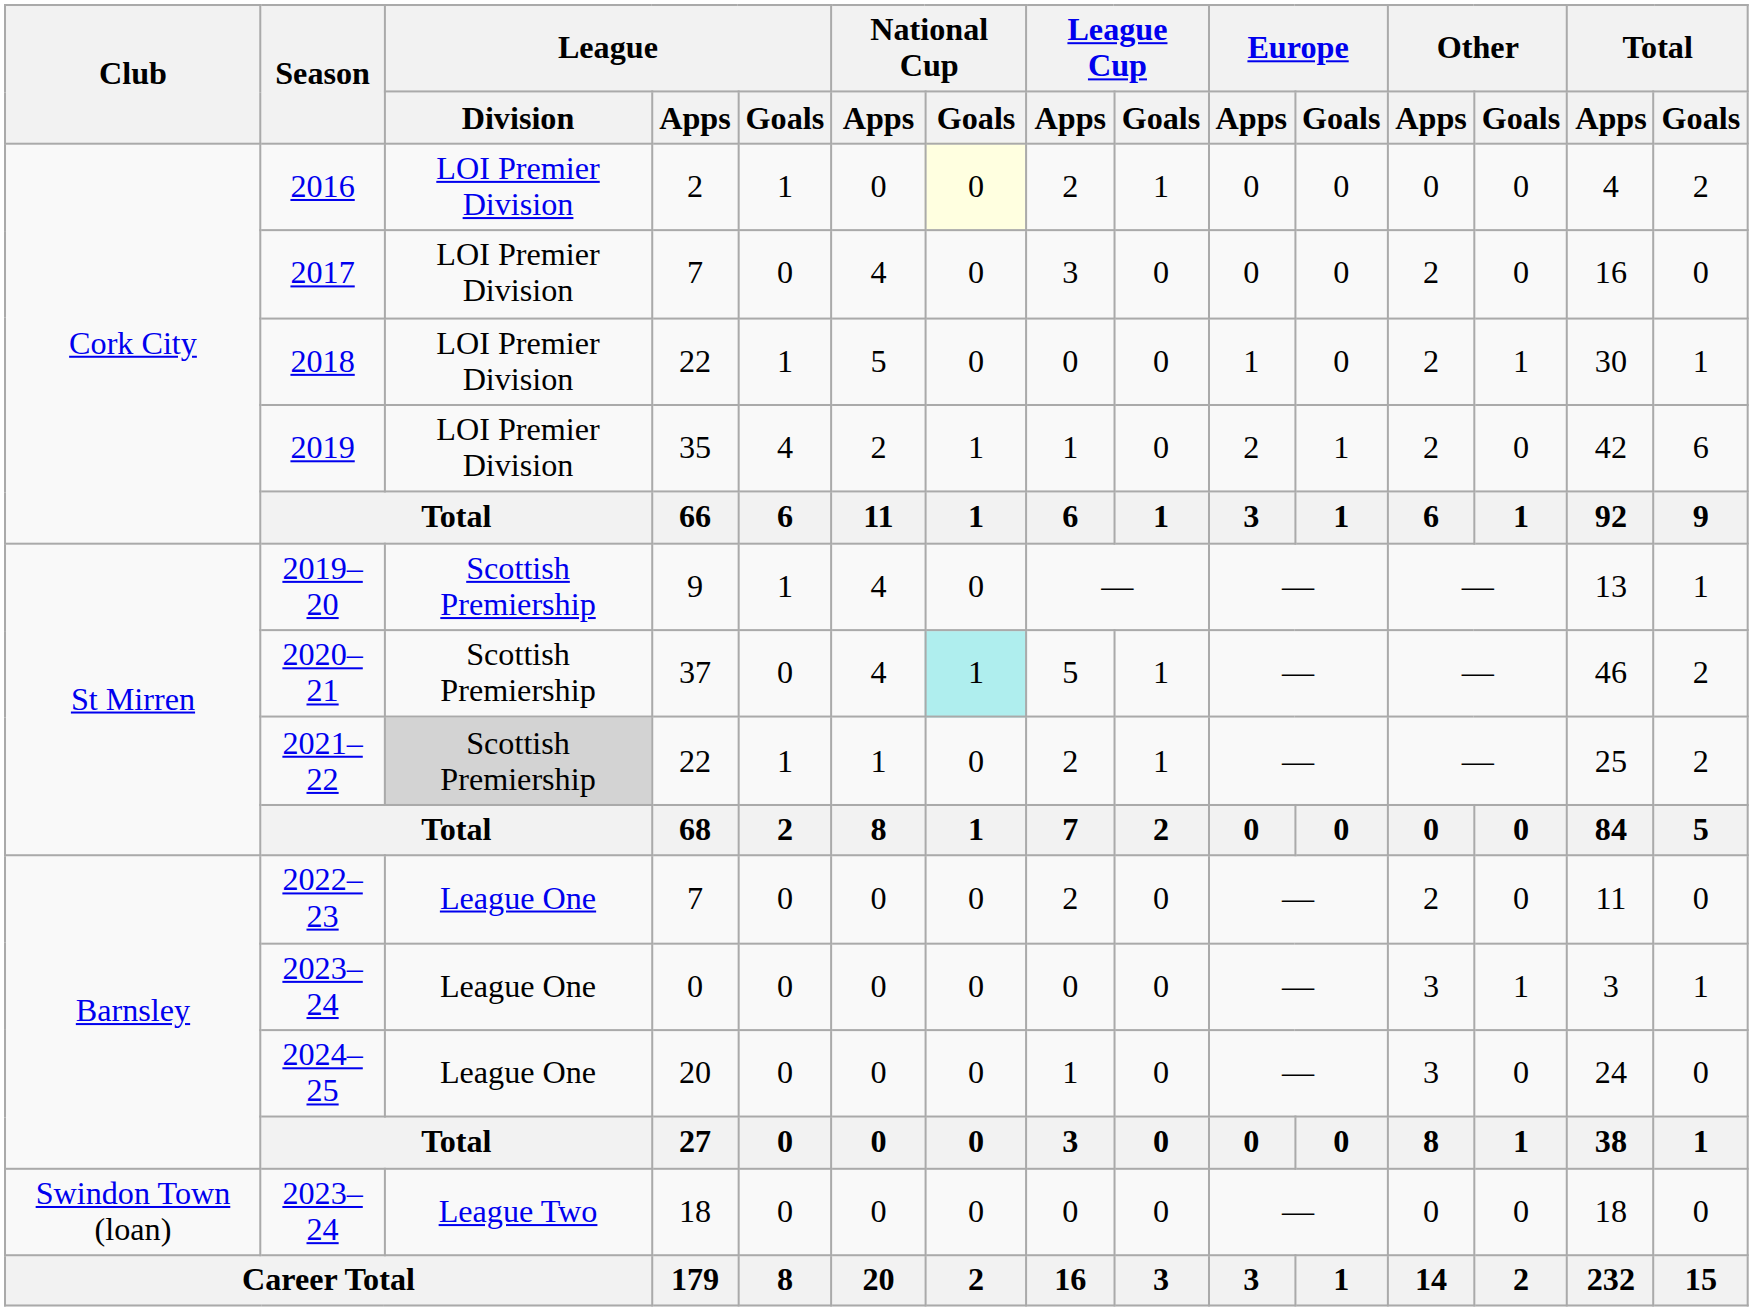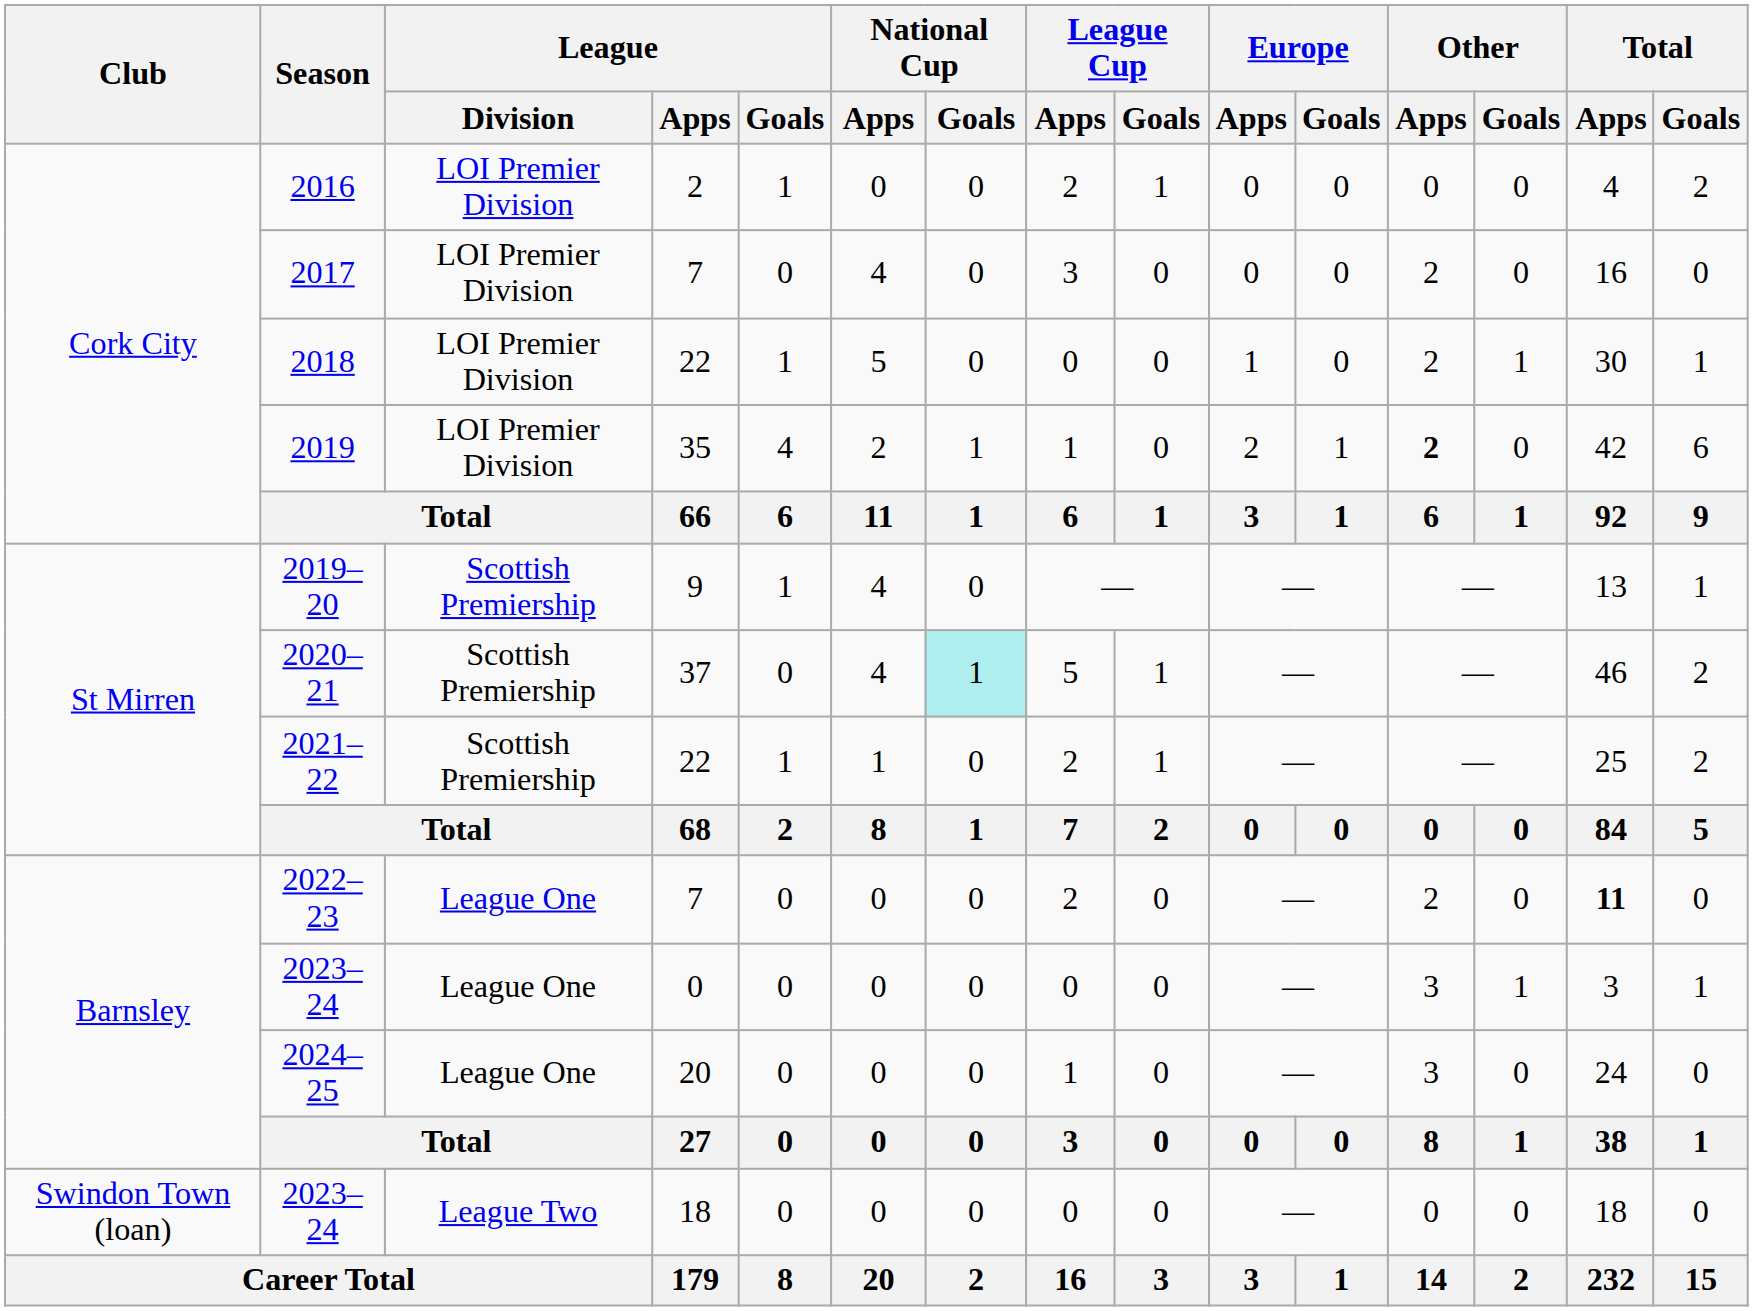2016 | National Cup / Goals: lightyellow background -> no background
2019 | Other / Apps: normal -> bold
2021–22 | League / Division: lightgrey background -> no background
2022–23 | Total / Apps: normal -> bold
